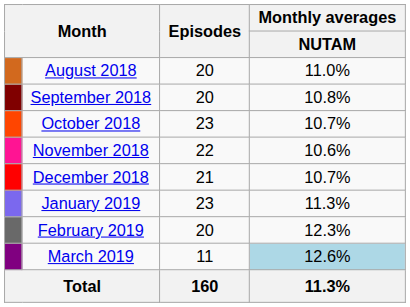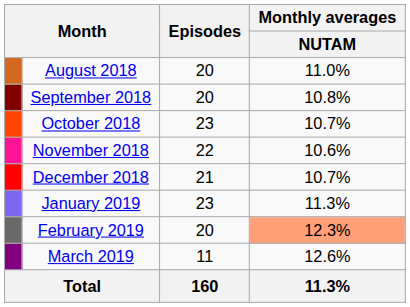February 2019 | Monthly averages / NUTAM: no background -> lightsalmon background
March 2019 | Monthly averages / NUTAM: lightblue background -> no background
